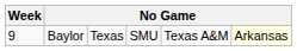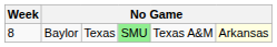Baylor | Week: 9 -> 8
Baylor | column 4: no background -> lightgreen background
